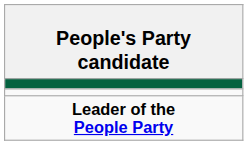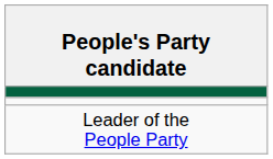Leader of the People Party | column 1: bold -> normal
